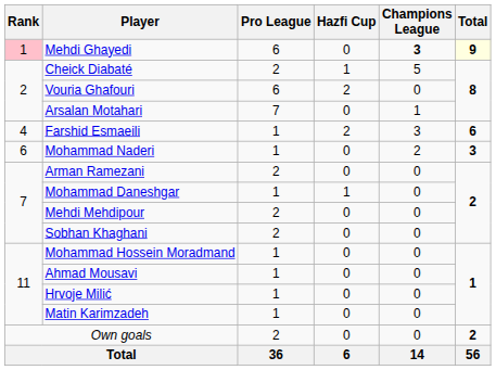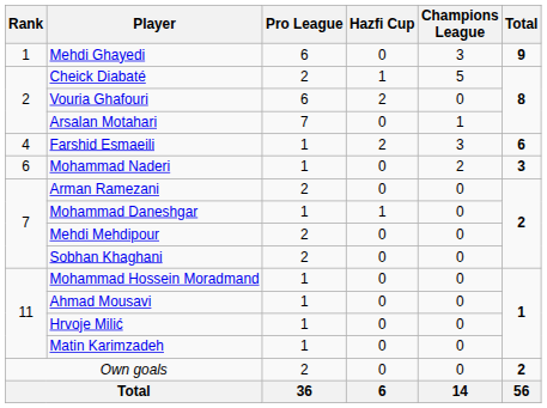Mehdi Ghayedi | Rank: pink background -> no background
Mehdi Ghayedi | Champions League: bold -> normal
Mehdi Ghayedi | Total: lightyellow background -> no background
